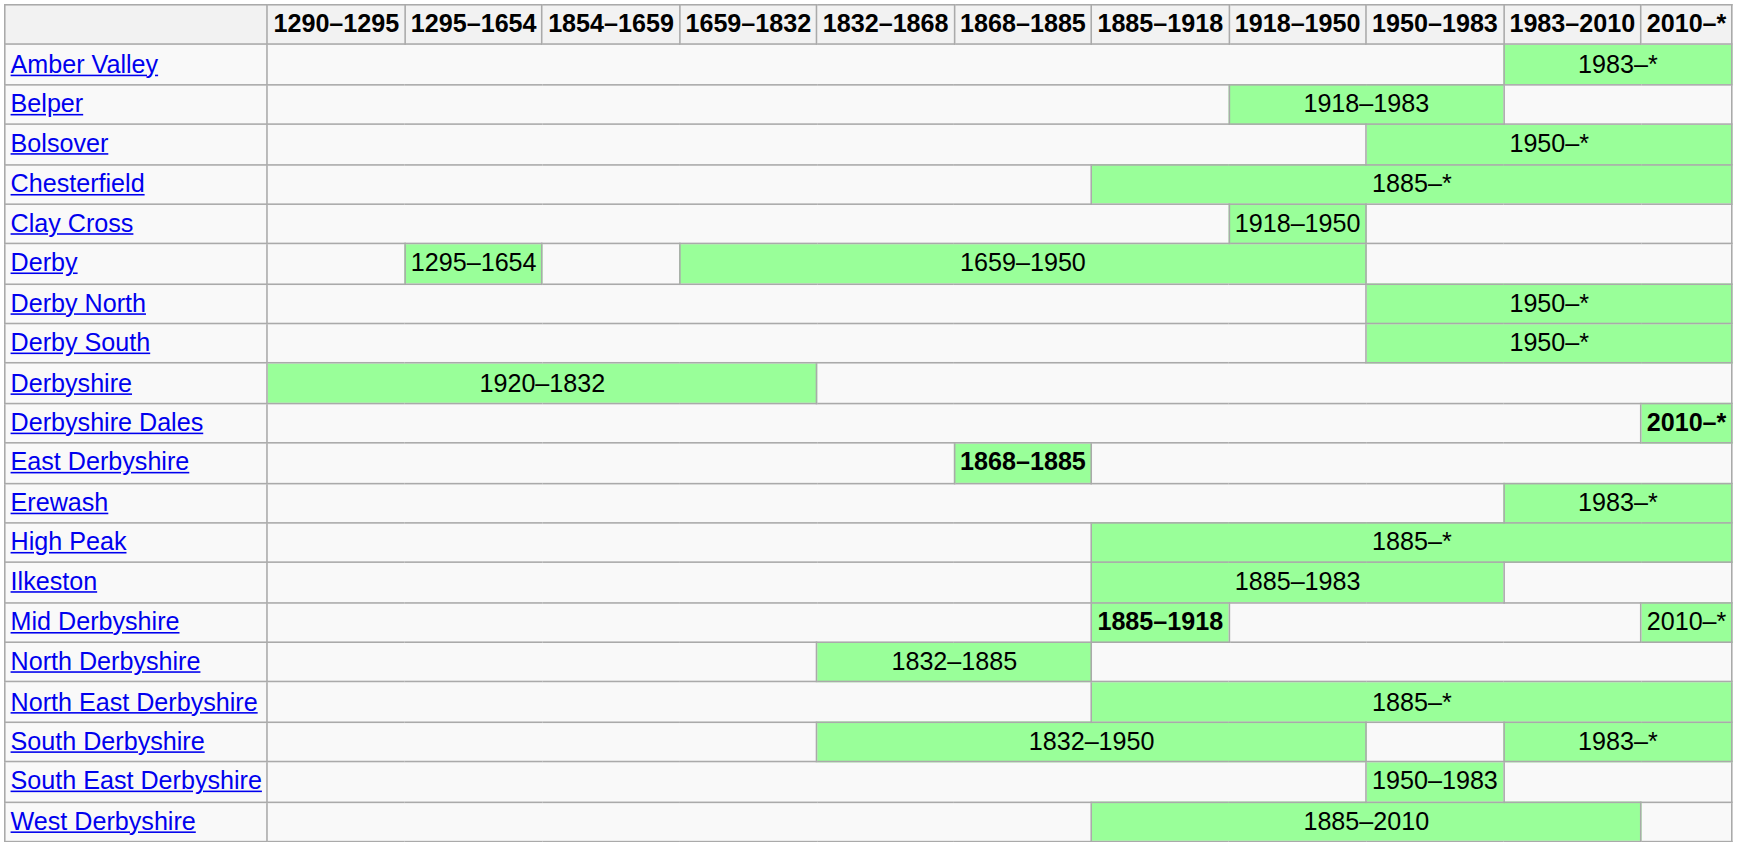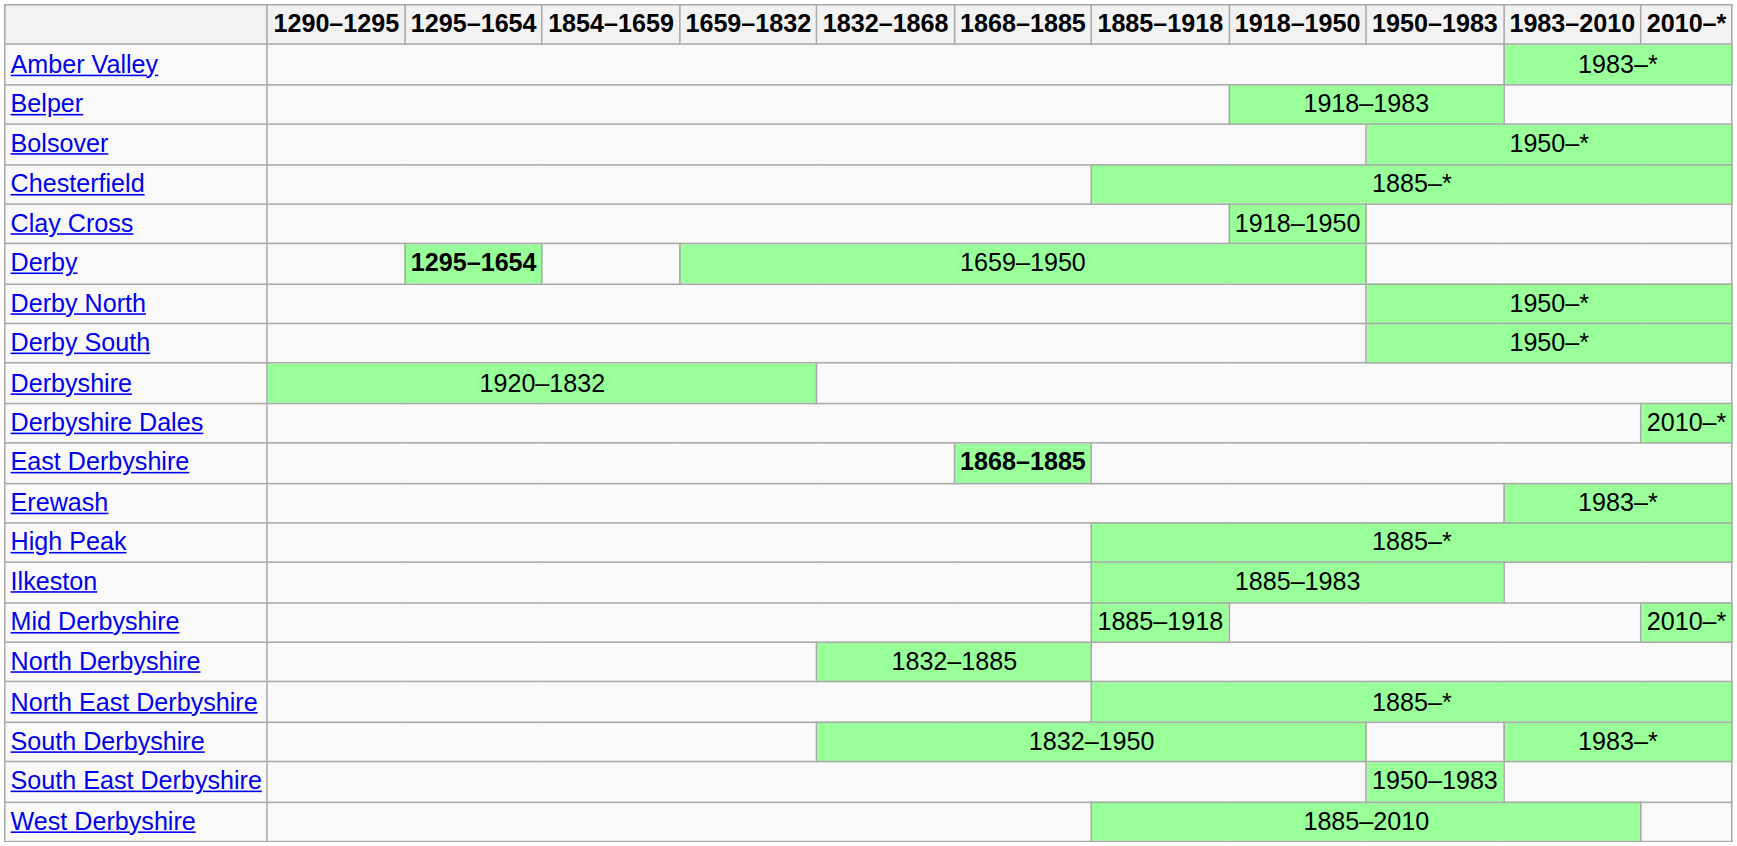Derby | 1295–1654: normal -> bold
Derbyshire Dales | 2010–*: bold -> normal
Mid Derbyshire | 1885–1918: bold -> normal
